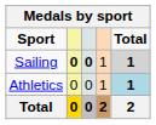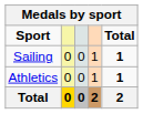Sailing | column 2: bold -> normal
Sailing | column 3: bold -> normal
Sailing | Total: lightgrey background -> no background
Athletics | Total: lightblue background -> no background
